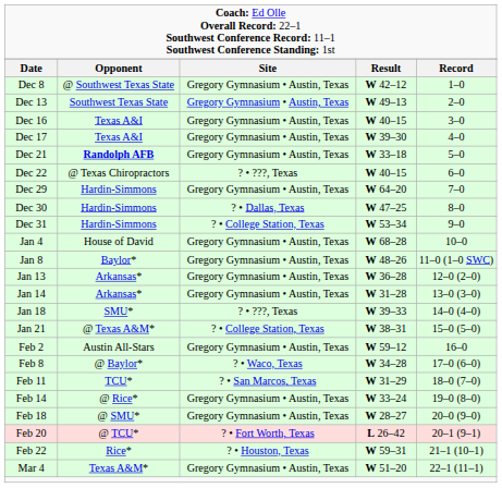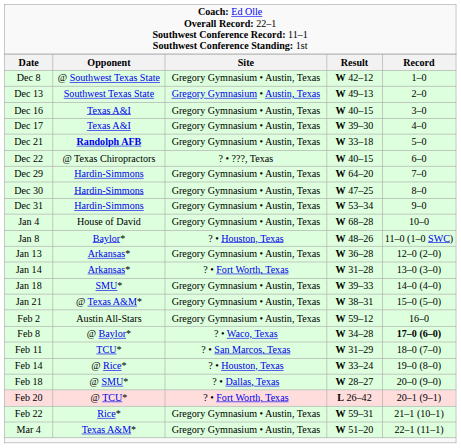Dec 30 | column 3: ? • Dallas, Texas -> Gregory Gymnasium • Austin, Texas
Dec 31 | column 3: ? • College Station, Texas -> Gregory Gymnasium • Austin, Texas
Jan 8 | column 3: Gregory Gymnasium • Austin, Texas -> ? • Houston, Texas
Jan 14 | column 3: Gregory Gymnasium • Austin, Texas -> ? • Fort Worth, Texas
Jan 18 | column 3: ? • ???, Texas -> Gregory Gymnasium • Austin, Texas
Jan 21 | column 3: ? • College Station, Texas -> Gregory Gymnasium • Austin, Texas
Feb 8 | column 5: normal -> bold
Feb 14 | column 3: Gregory Gymnasium • Austin, Texas -> ? • Houston, Texas
Feb 18 | column 3: Gregory Gymnasium • Austin, Texas -> ? • Dallas, Texas
Feb 22 | column 3: ? • Houston, Texas -> Gregory Gymnasium • Austin, Texas
